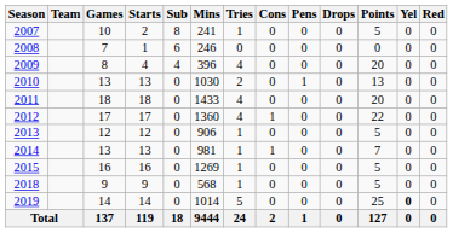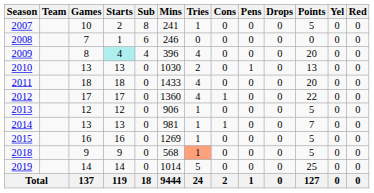2009 | Starts: no background -> paleturquoise background
2018 | Tries: no background -> lightsalmon background
2019 | Yel: bold -> normal
